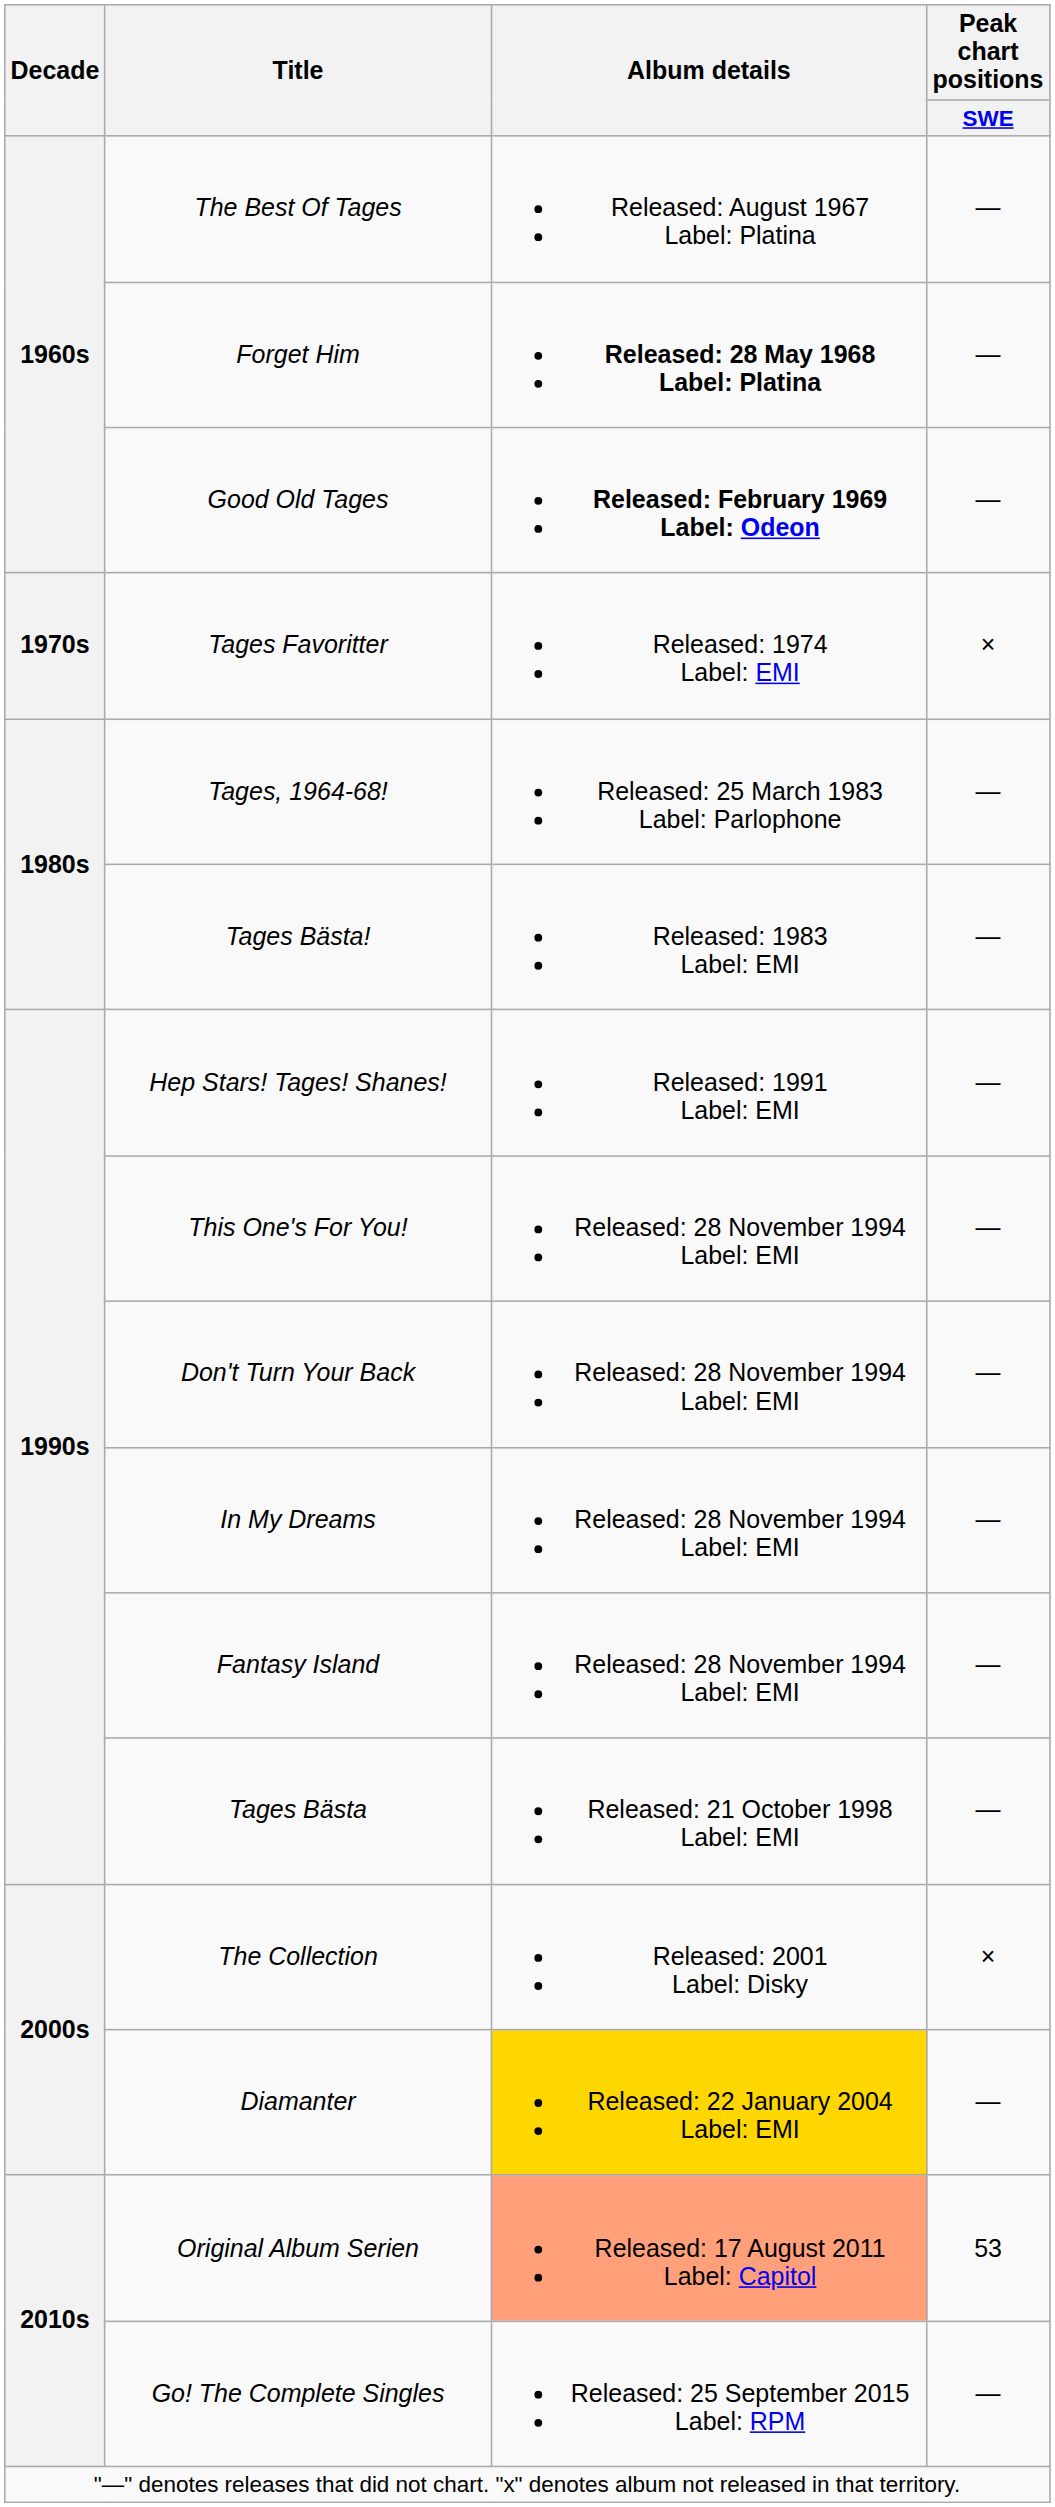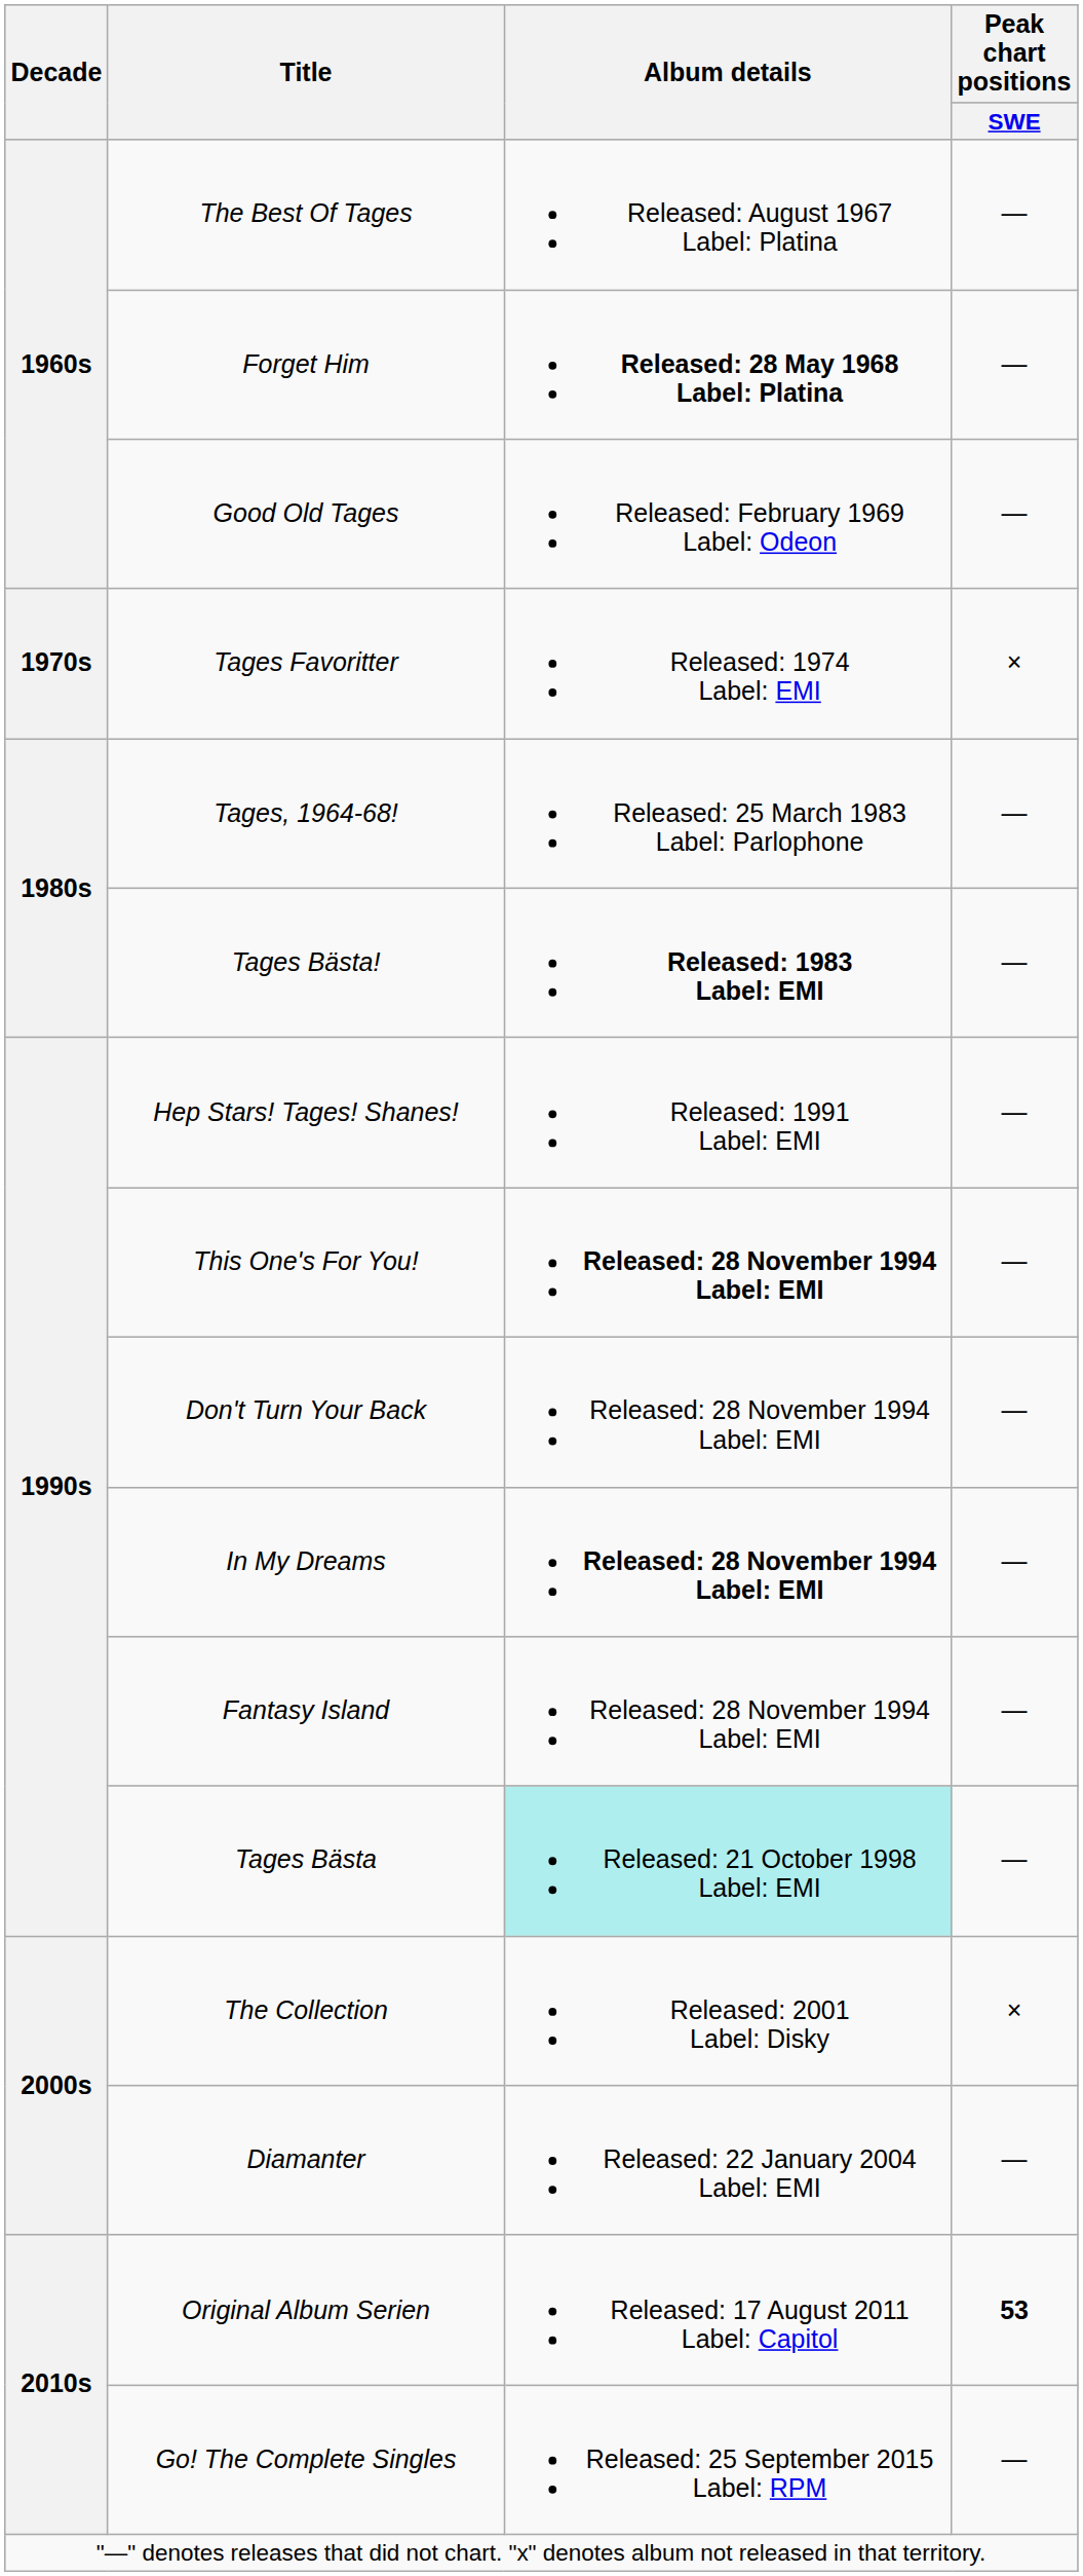Good Old Tages | Album details: bold -> normal
Tages Bästa! | Album details: normal -> bold
This One's For You! | Album details: normal -> bold
In My Dreams | Album details: normal -> bold
Tages Bästa | Album details: no background -> paleturquoise background
Diamanter | Album details: gold background -> no background
Original Album Serien | Album details: lightsalmon background -> no background
Original Album Serien | Peak chart positions / SWE: normal -> bold
